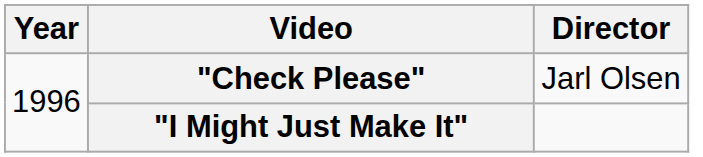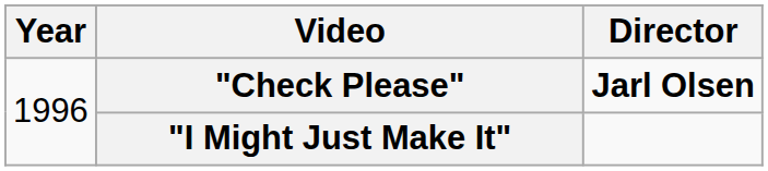"Check Please" | Director: normal -> bold
